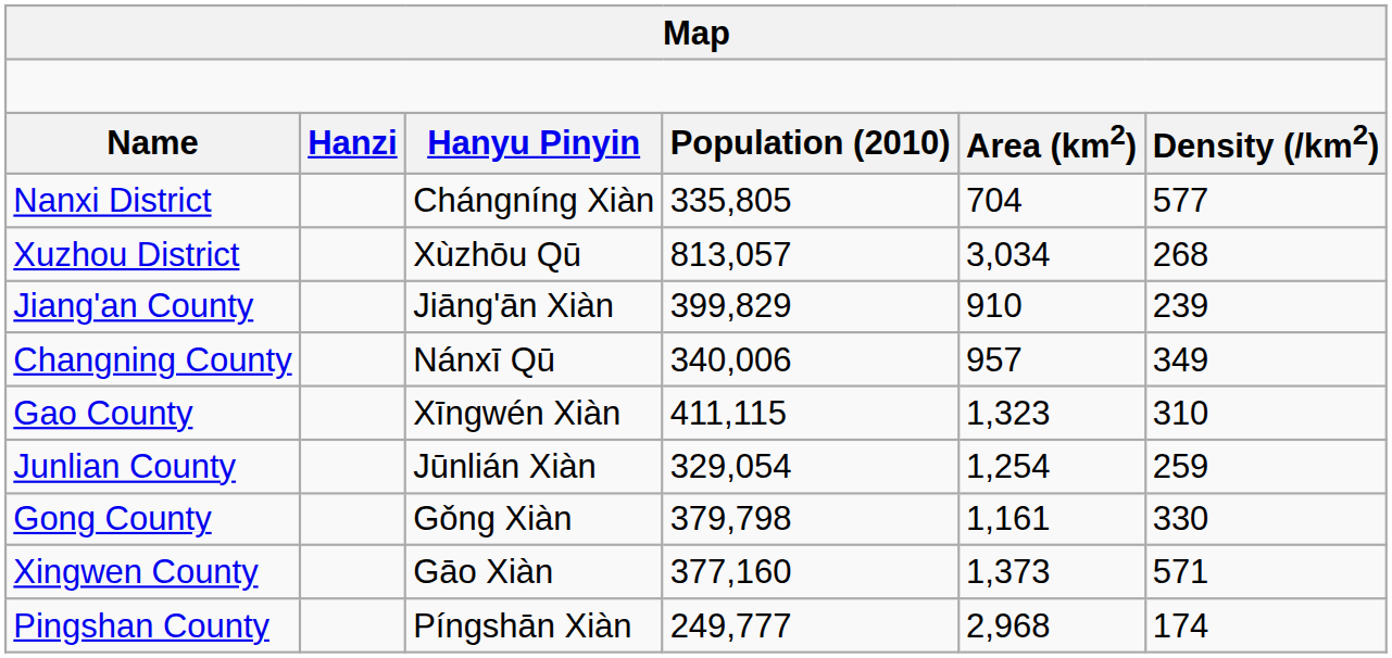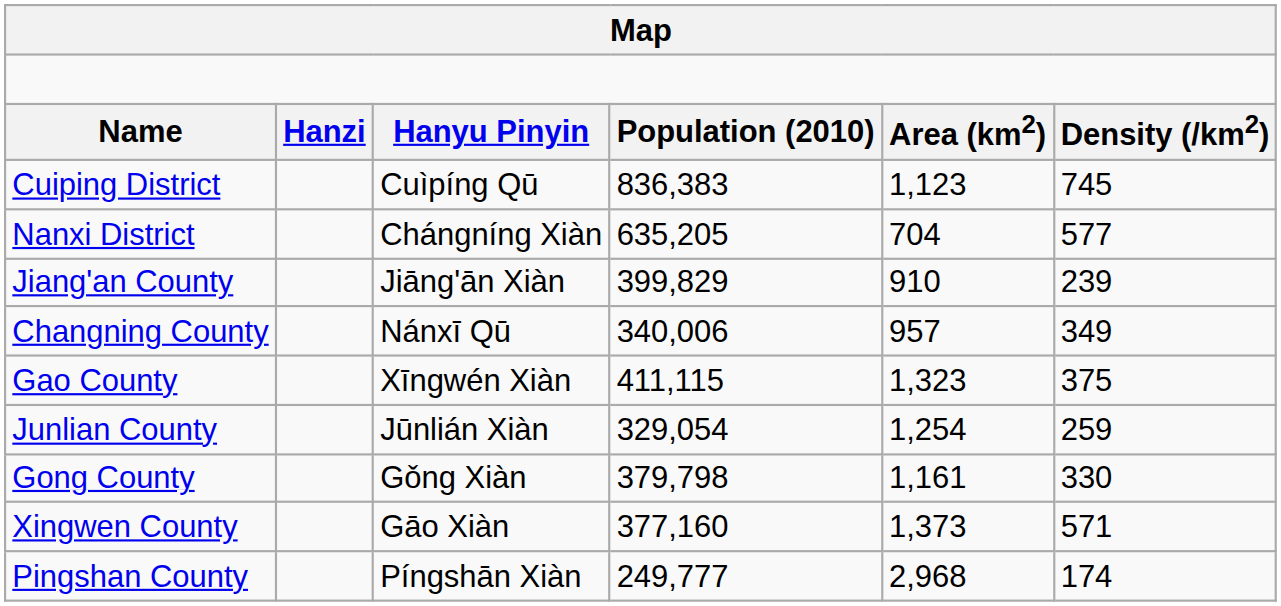+ row: Cuiping District | Cuìpíng Qū | 836,383 | 1,123 | 745
Nanxi District | column 4: 335,805 -> 635,205
- row: Xuzhou District | Xùzhōu Qū | 813,057 | 3,034 | 268
Gao County | column 6: 310 -> 375
